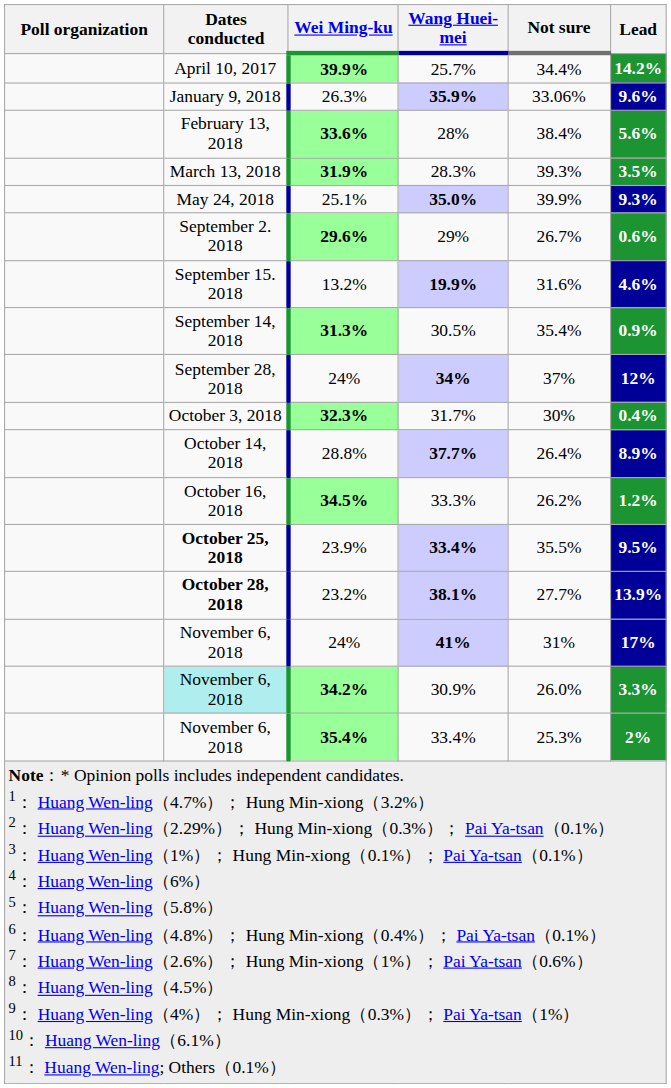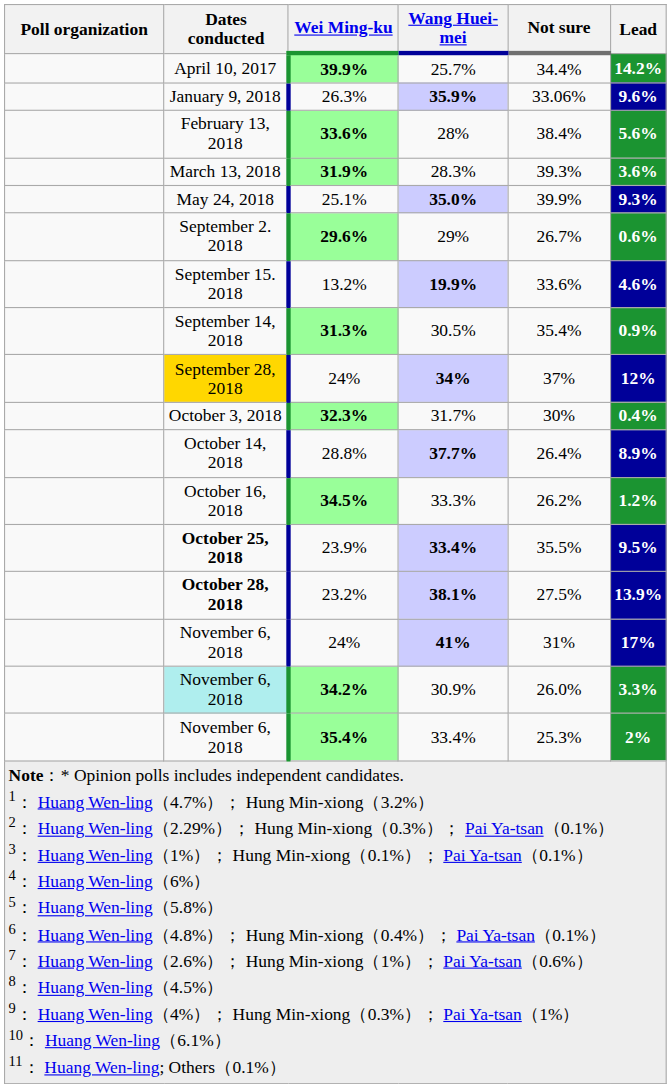31.9% | Lead: 3.5% -> 3.6%
13.2% | Not sure: 31.6% -> 33.6%
24% / 34% | Dates conducted: no background -> gold background
23.2% | Not sure: 27.7% -> 27.5%
